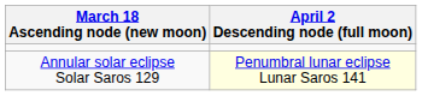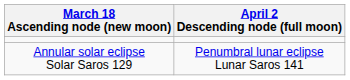Annular solar eclipse Solar Saros 129 | April 2 Descending node (full moon): lightyellow background -> no background
